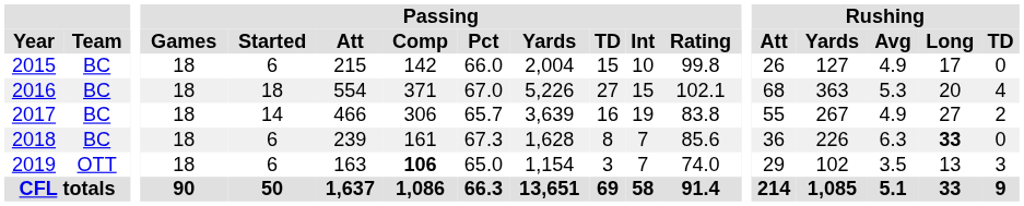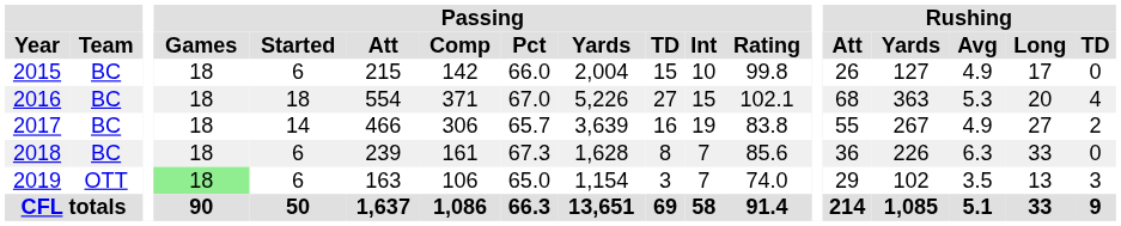2018 | Rushing / Long: bold -> normal
2019 | Passing / Games: no background -> lightgreen background
2019 | Passing / Comp: bold -> normal
